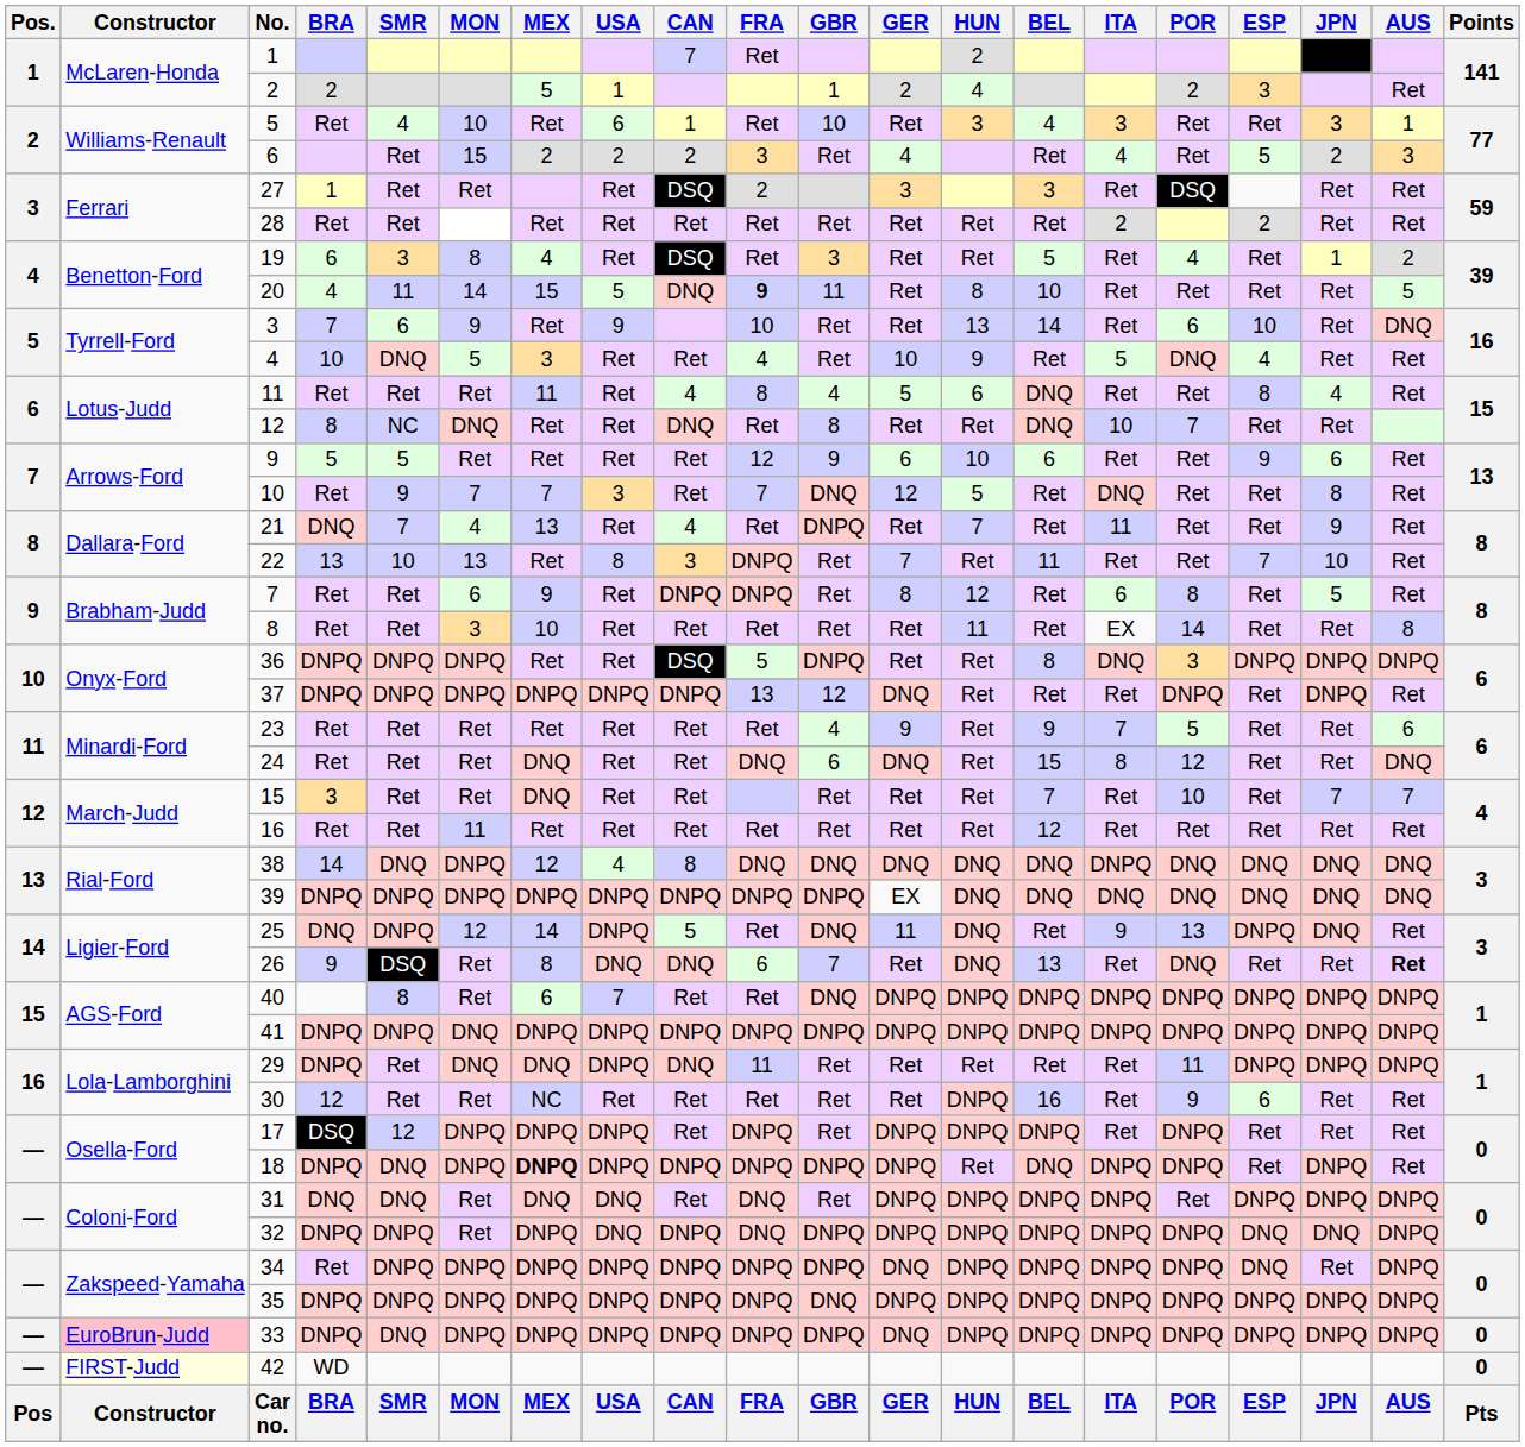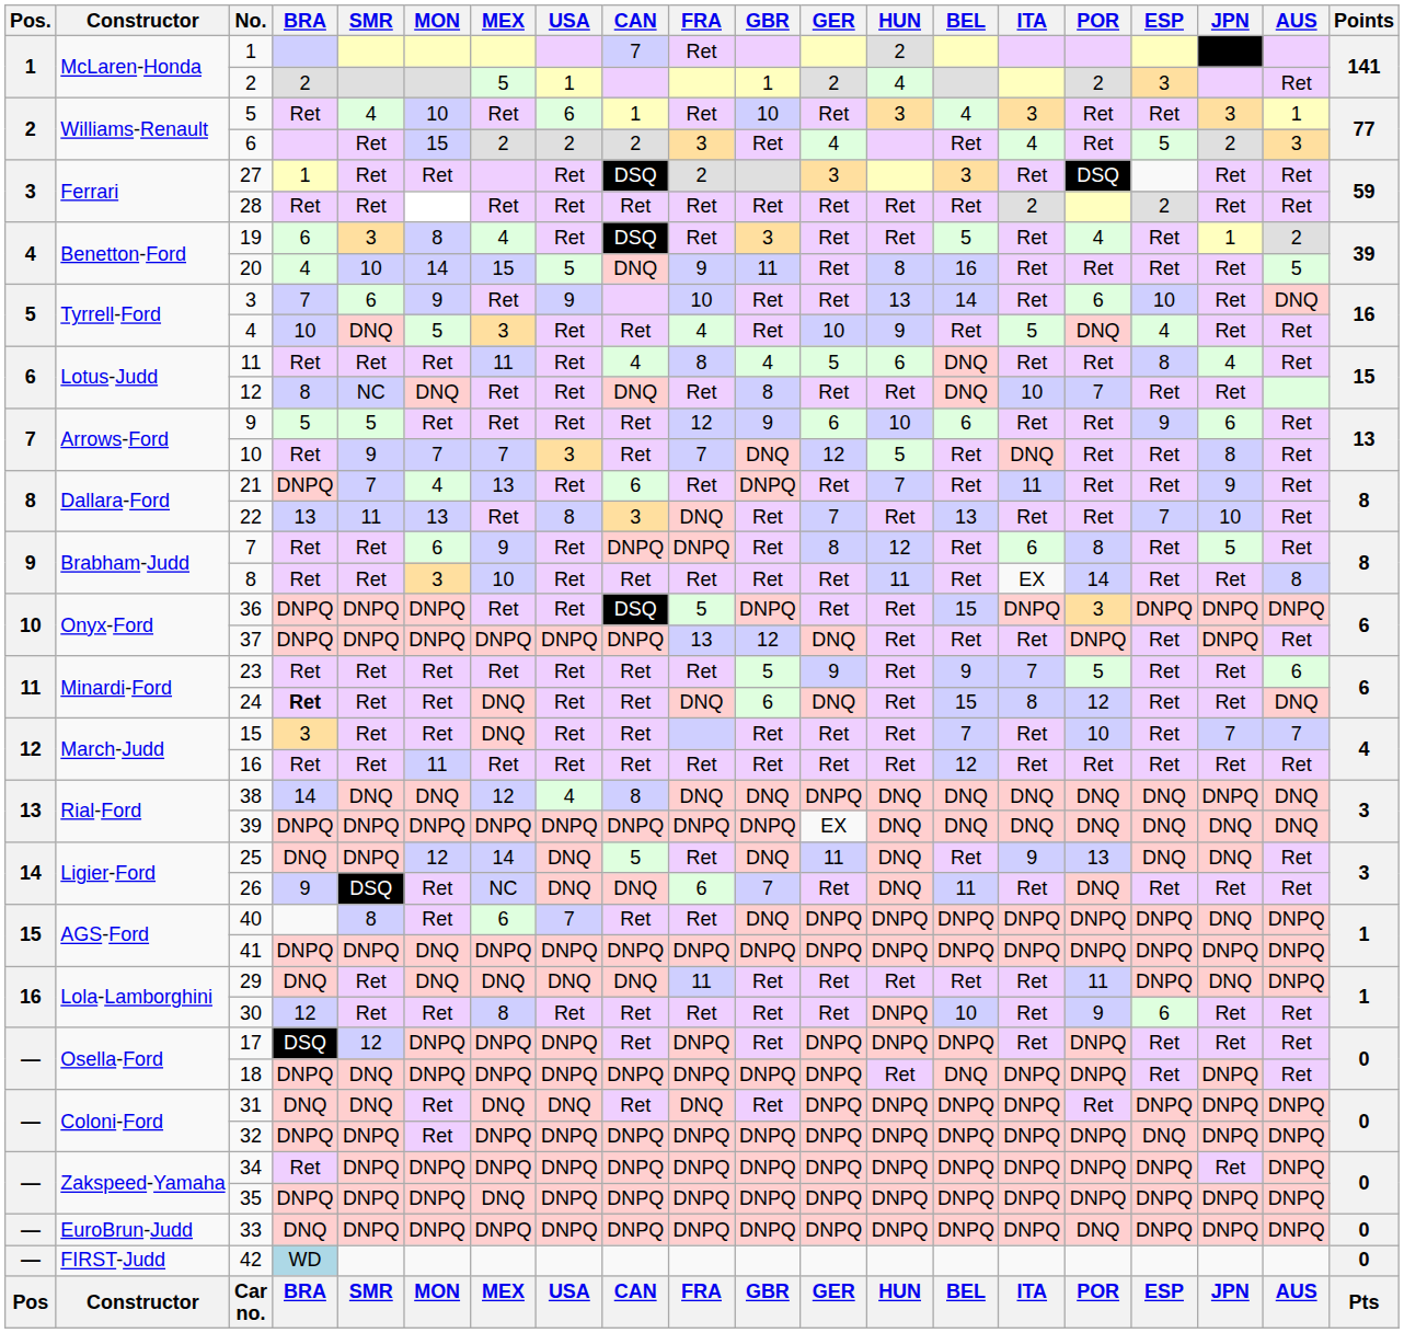20 | SMR: 11 -> 10
20 | FRA: bold -> normal
20 | BEL: 10 -> 16
21 | BRA: DNQ -> DNPQ
21 | CAN: 4 -> 6
22 | SMR: 10 -> 11
22 | FRA: DNPQ -> DNQ
22 | BEL: 11 -> 13
36 | BEL: 8 -> 15
36 | ITA: DNQ -> DNPQ
23 | GBR: 4 -> 5
24 | BRA: normal -> bold
38 | MON: DNPQ -> DNQ
38 | GER: DNQ -> DNPQ
38 | ITA: DNPQ -> DNQ
38 | JPN: DNQ -> DNPQ
25 | USA: DNPQ -> DNQ
25 | ESP: DNPQ -> DNQ
26 | MEX: 8 -> NC
26 | BEL: 13 -> 11
26 | AUS: bold -> normal
40 | JPN: DNPQ -> DNQ
29 | BRA: DNPQ -> DNQ
29 | USA: DNPQ -> DNQ
29 | JPN: DNPQ -> DNQ
30 | MEX: NC -> 8
30 | BEL: 16 -> 10
18 | MEX: bold -> normal
32 | USA: DNQ -> DNPQ
32 | FRA: DNQ -> DNPQ
32 | JPN: DNQ -> DNPQ
34 | GER: DNQ -> DNPQ
34 | ESP: DNQ -> DNPQ
35 | MEX: DNPQ -> DNQ
35 | GBR: DNQ -> DNPQ
33 | Constructor: pink background -> no background
33 | BRA: DNPQ -> DNQ
33 | SMR: DNQ -> DNPQ
33 | GER: DNQ -> DNPQ
33 | POR: DNPQ -> DNQ
42 | Constructor: lightyellow background -> no background
42 | BRA: no background -> lightblue background
